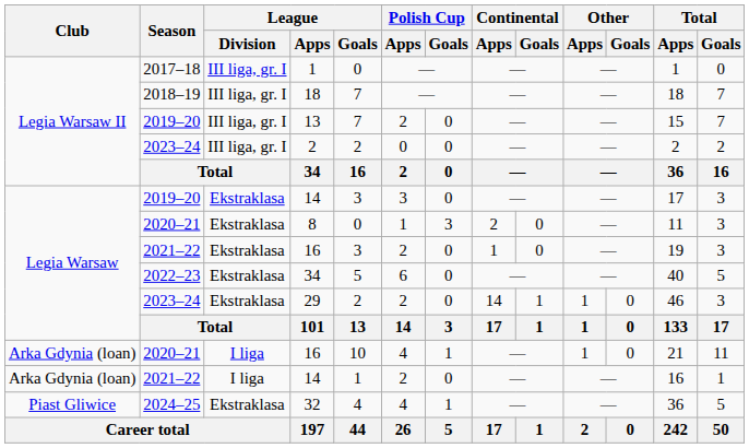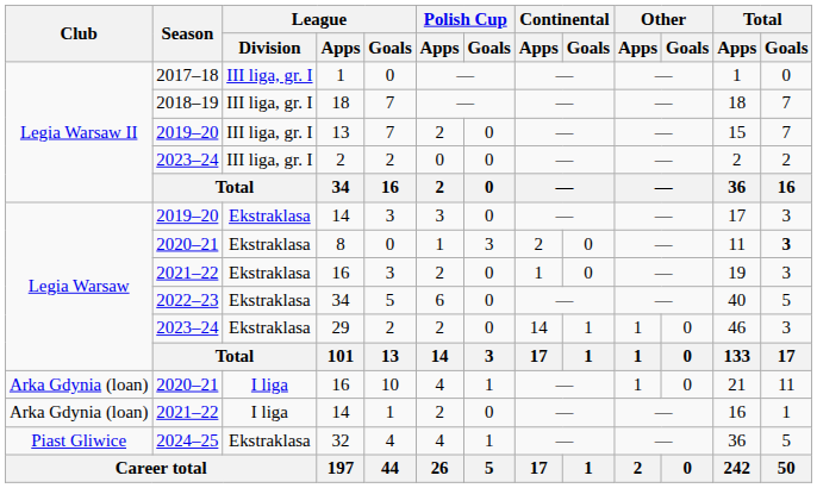8 | Total / Goals: normal -> bold
